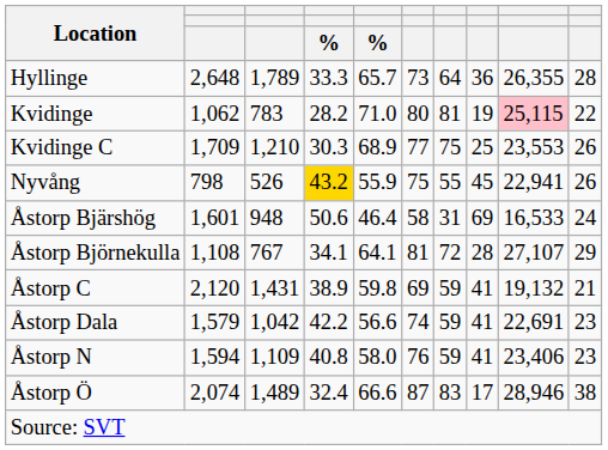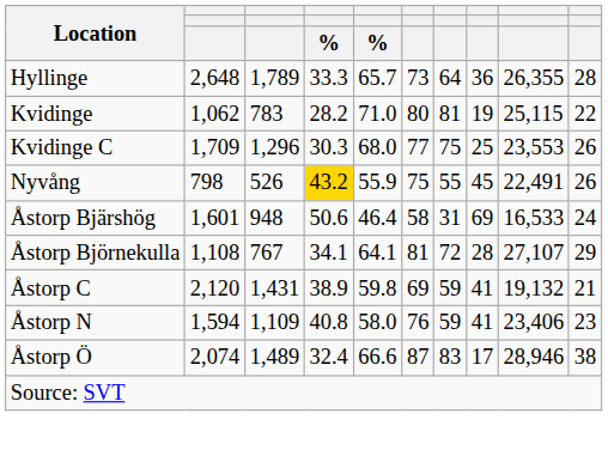Kvidinge | column 9: pink background -> no background
Kvidinge C | column 3: 1,210 -> 1,296
Kvidinge C | column 5: 68.9 -> 68.0
Nyvång | column 9: 22,941 -> 22,491
- row: Åstorp Dala | 1,579 | 1,042 | 42.2 | 56.6 | 74 | 59 | 41 | 22,691 | 23
